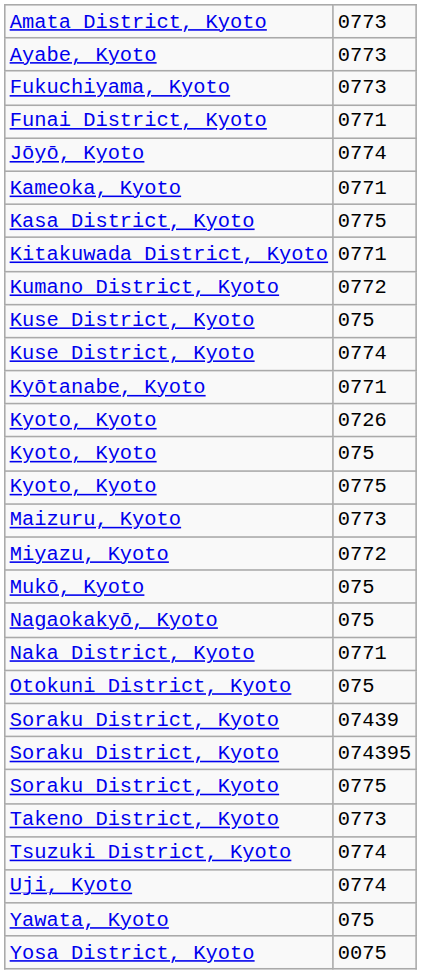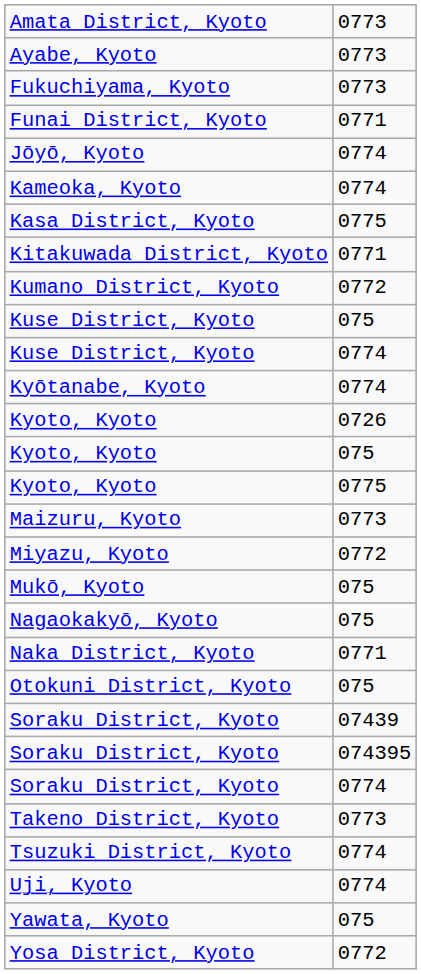row 6 | column 2: 0771 -> 0774
row 12 | column 2: 0771 -> 0774
row 24 | column 2: 0775 -> 0774
row 29 | column 2: 0075 -> 0772
